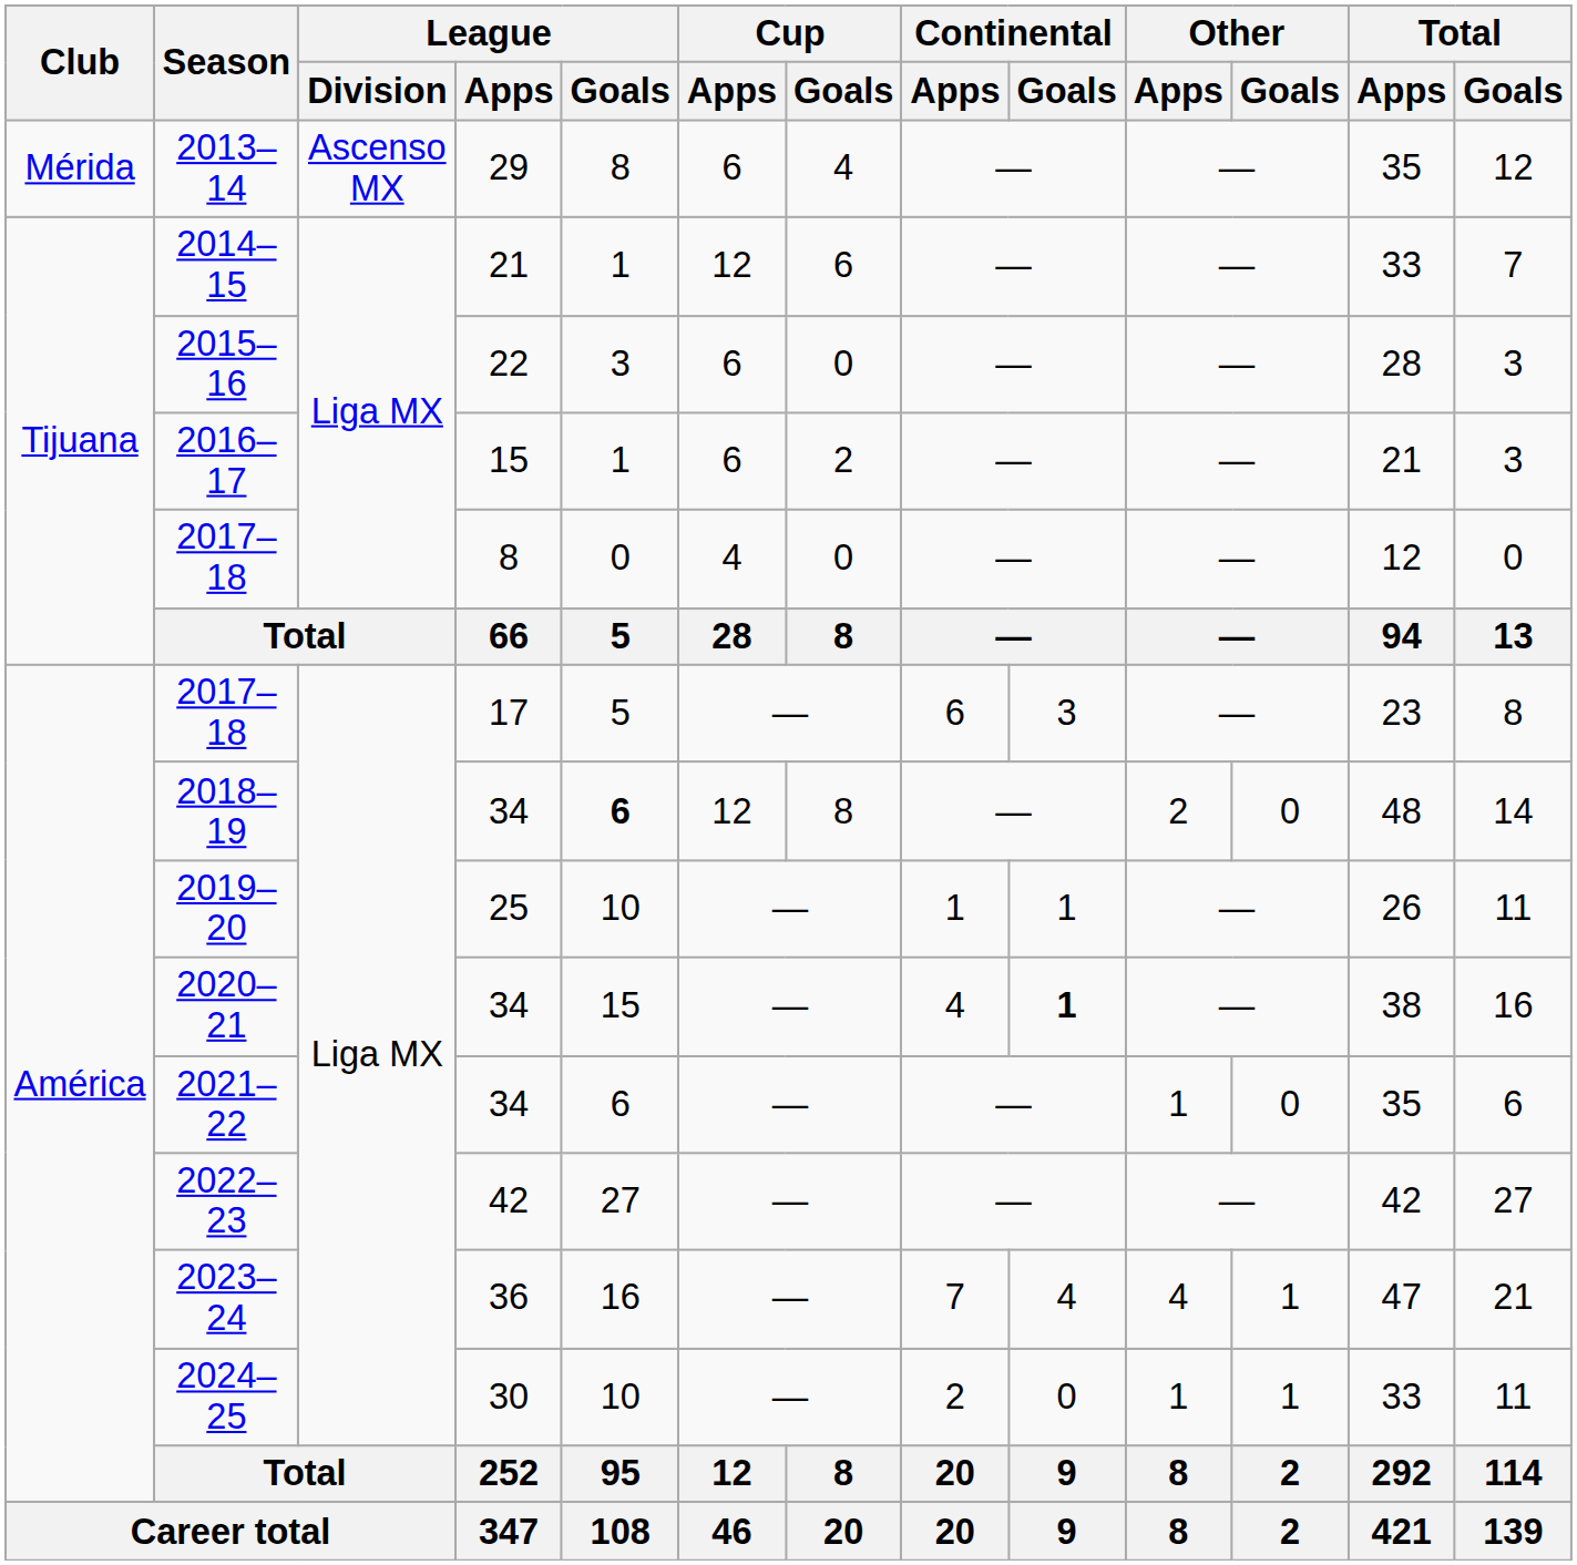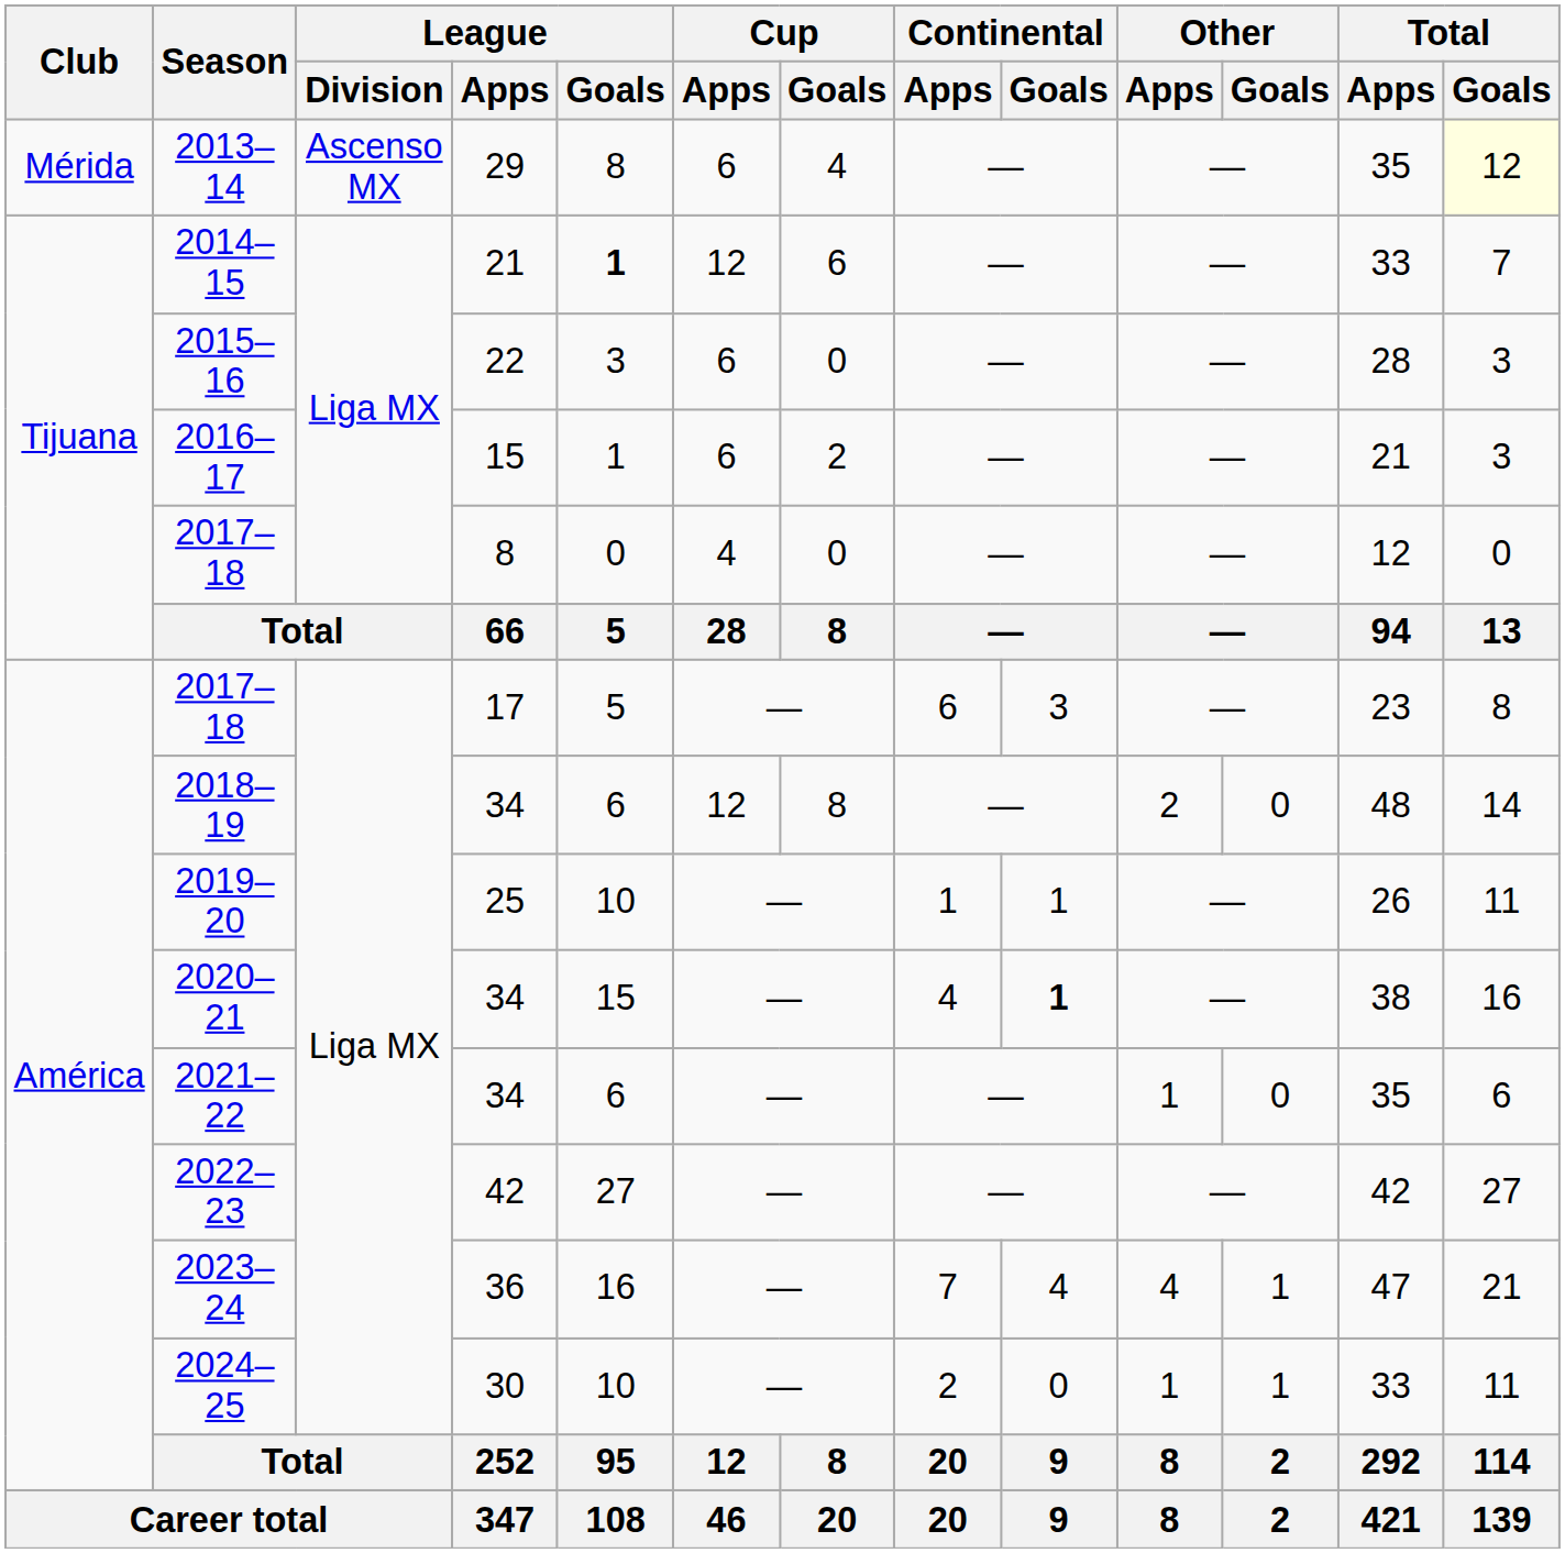2013–14 | Total / Goals: no background -> lightyellow background
2014–15 | League / Goals: normal -> bold
2018–19 | League / Goals: bold -> normal
